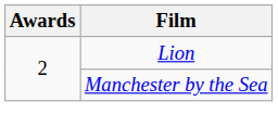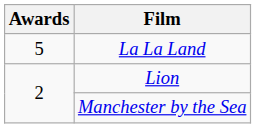+ row: 5 | La La Land
